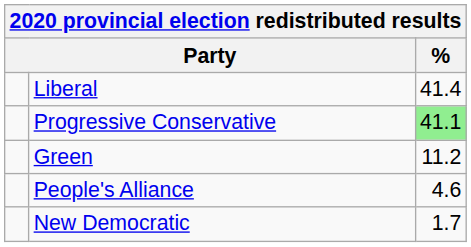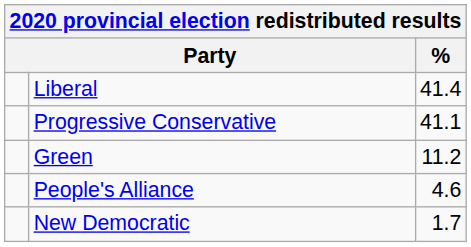Progressive Conservative | %: lightgreen background -> no background
